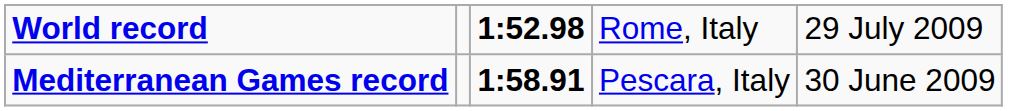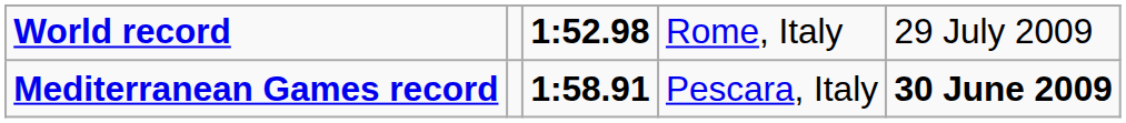Mediterranean Games record | column 5: normal -> bold
